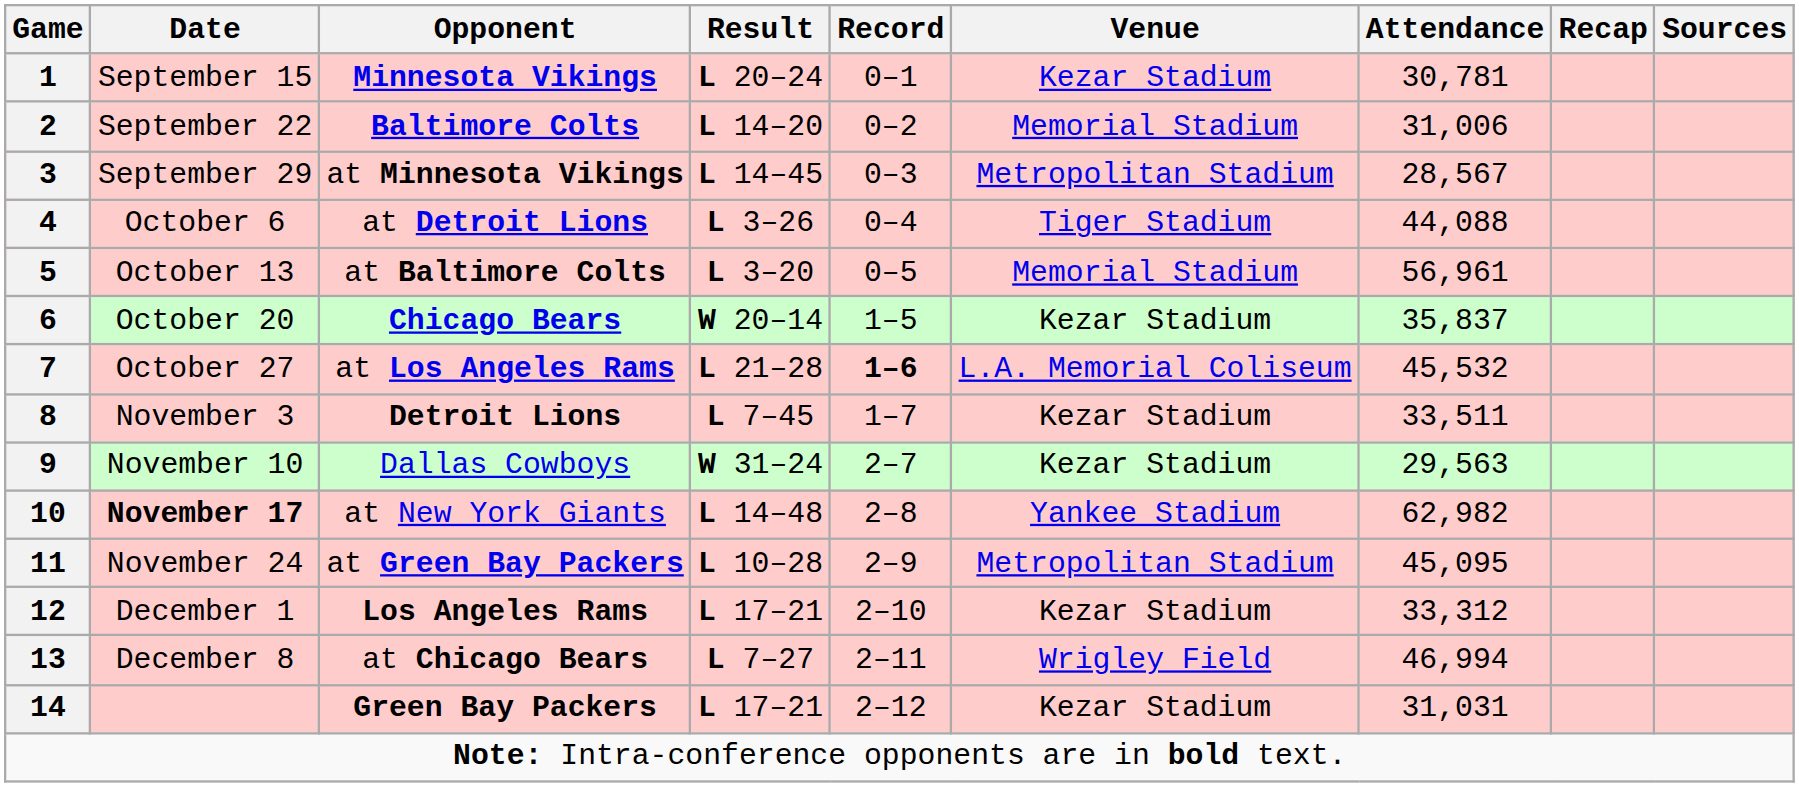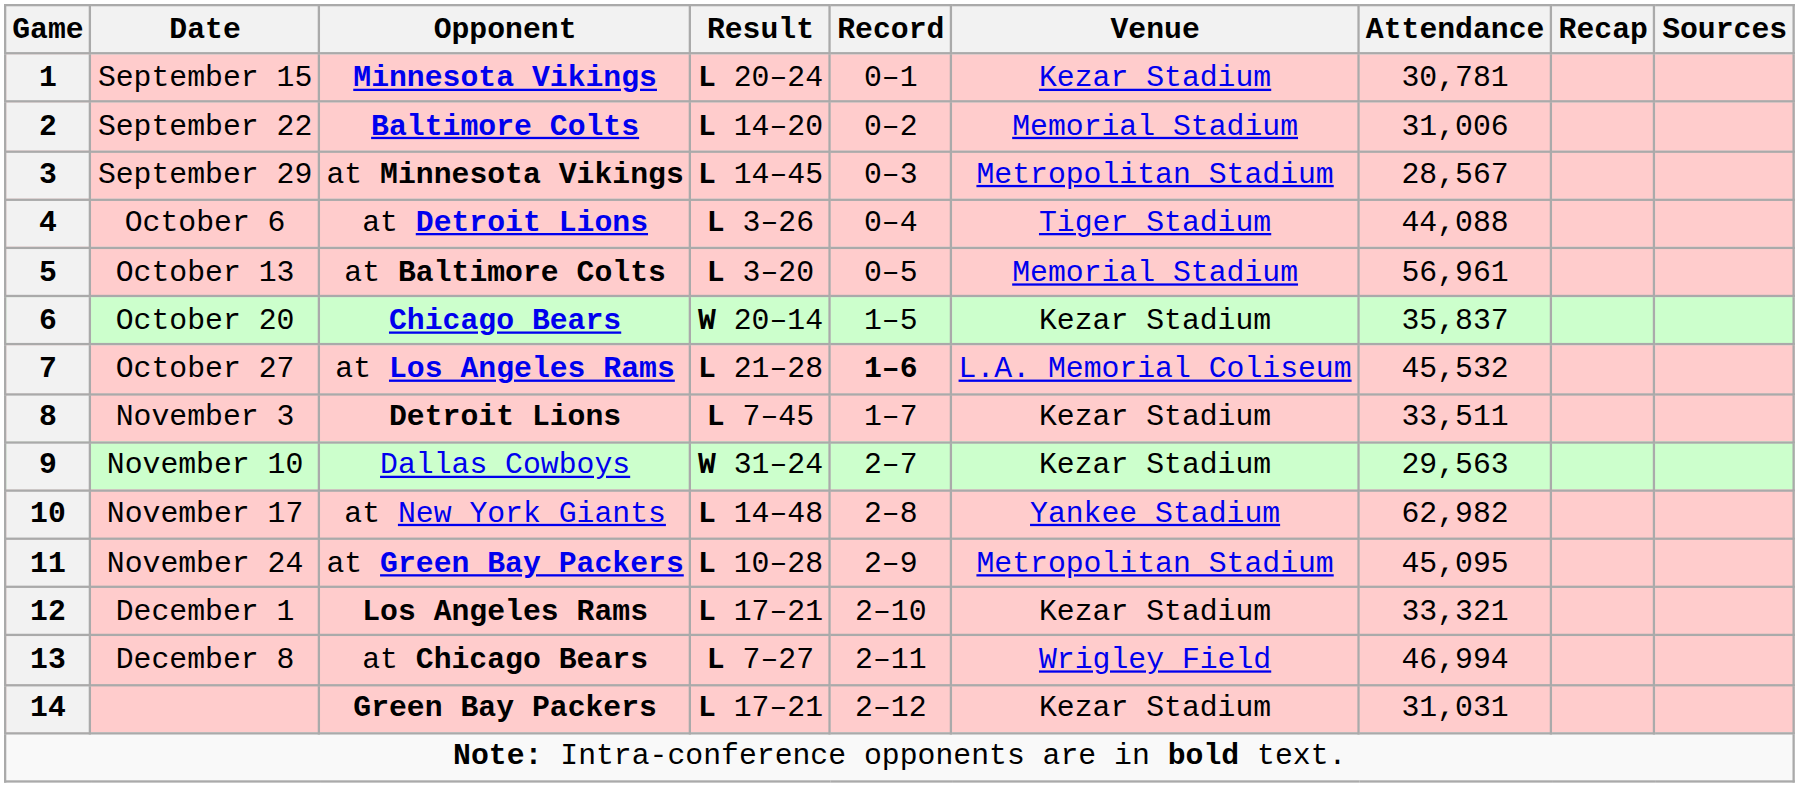10 | Date: bold -> normal
12 | Attendance: 33,312 -> 33,321
